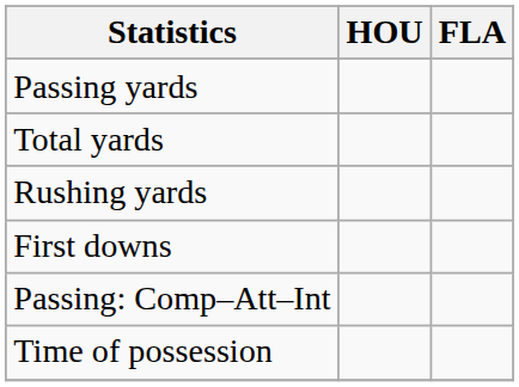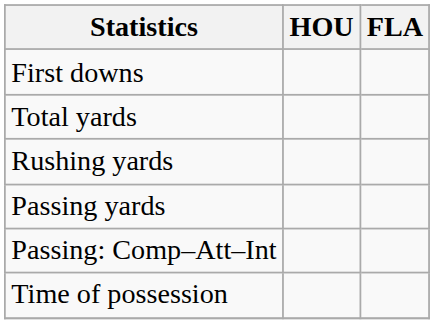rows swapped: First downs <-> Passing yards
